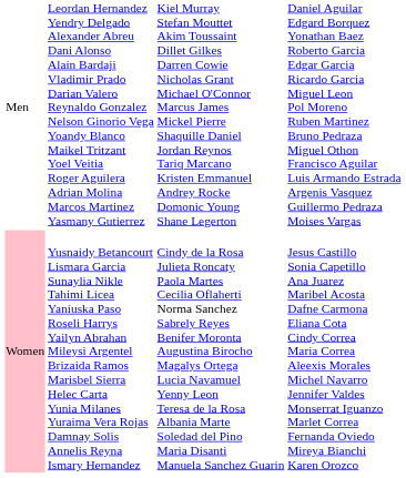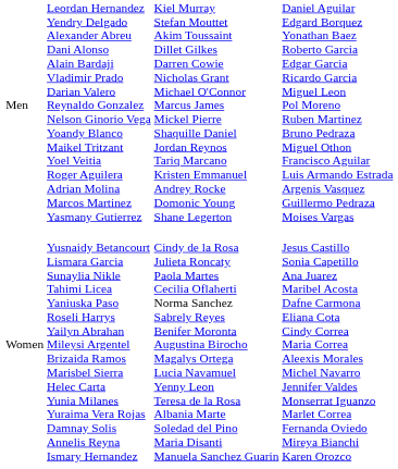Women | column 1: pink background -> no background
